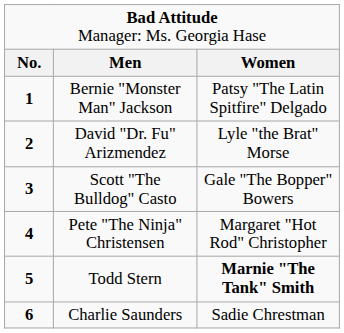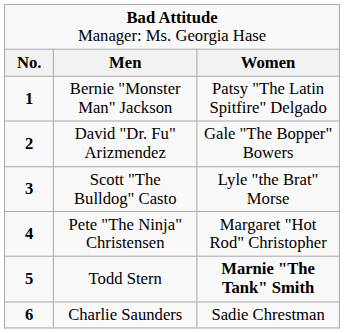David "Dr. Fu" Arizmendez | column 3: Lyle "the Brat" Morse -> Gale "The Bopper" Bowers
Scott "The Bulldog" Casto | column 3: Gale "The Bopper" Bowers -> Lyle "the Brat" Morse
